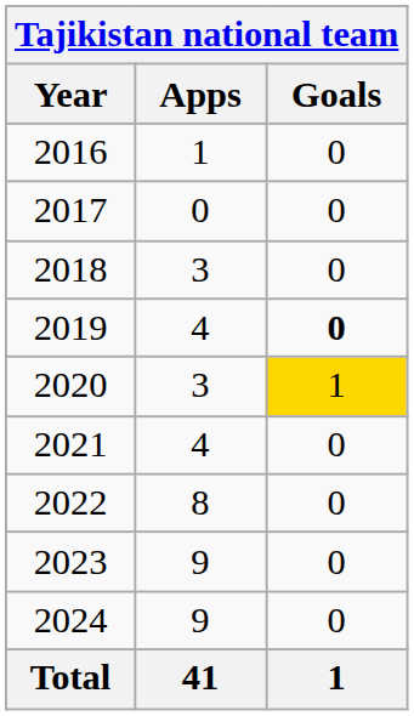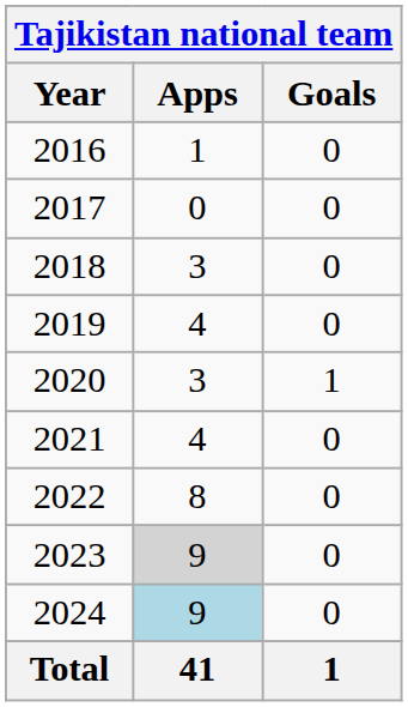2019 | Goals: bold -> normal
2020 | Goals: gold background -> no background
2023 | Apps: no background -> lightgrey background
2024 | Apps: no background -> lightblue background
